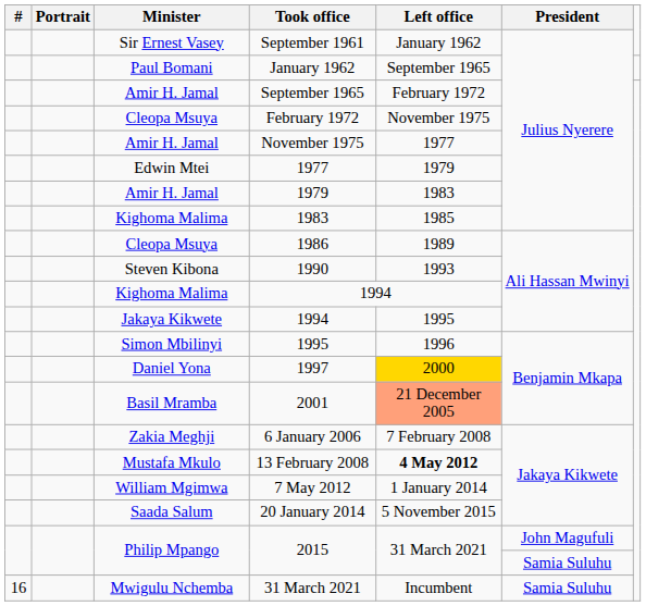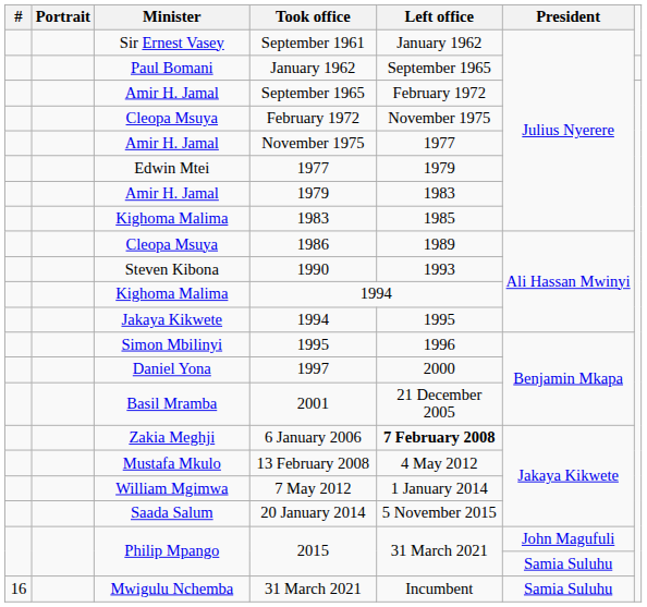1997 | Left office: gold background -> no background
2001 | Left office: lightsalmon background -> no background
6 January 2006 | Left office: normal -> bold
13 February 2008 | Left office: bold -> normal
